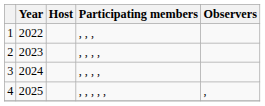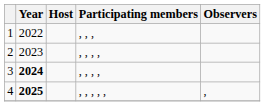3 | Year: normal -> bold
4 | Year: normal -> bold
